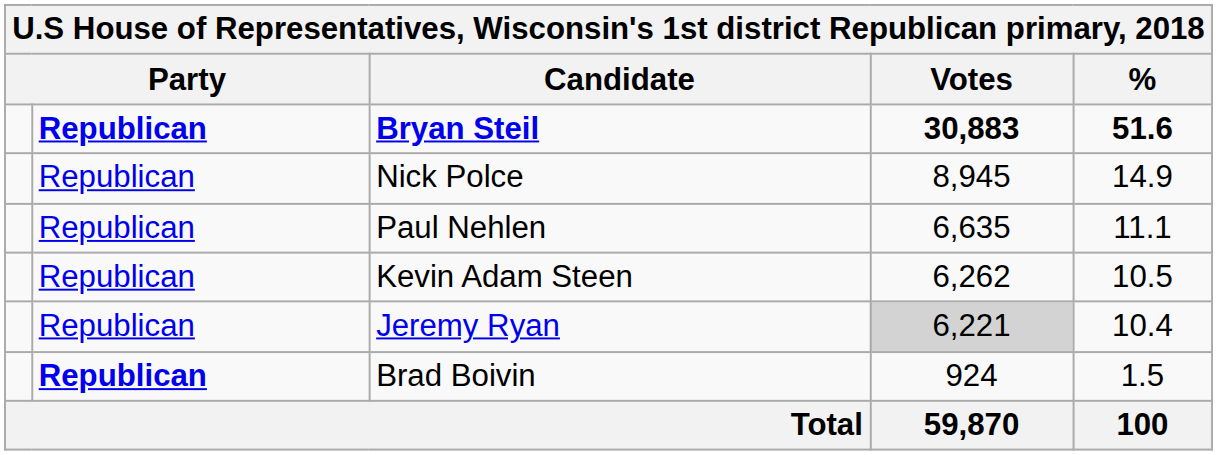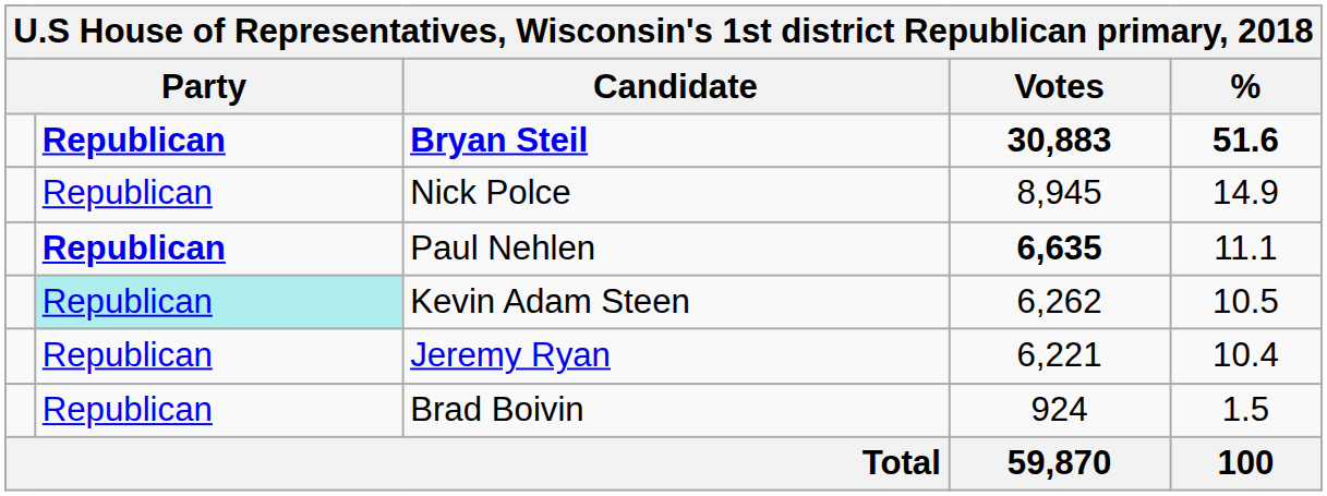Paul Nehlen | column 2: normal -> bold
Paul Nehlen | Votes: normal -> bold
Kevin Adam Steen | column 2: no background -> paleturquoise background
Jeremy Ryan | Votes: lightgrey background -> no background
Brad Boivin | column 2: bold -> normal
